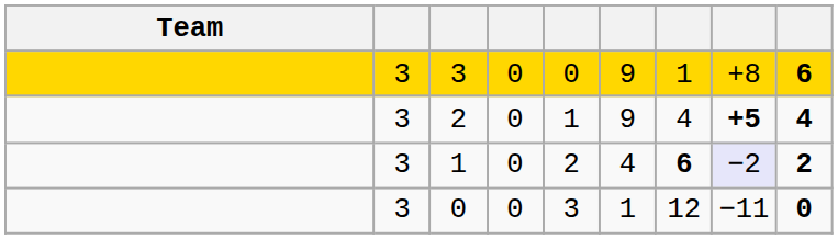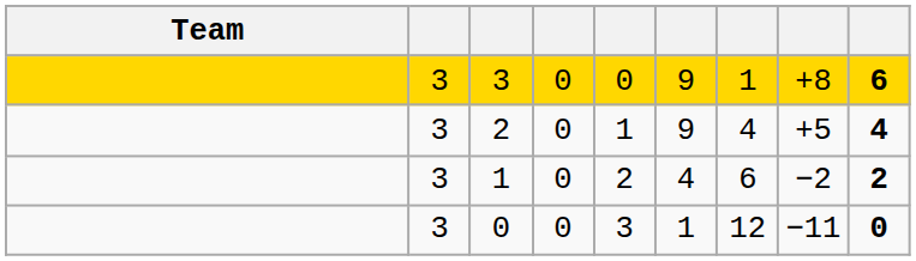row 3 | column 8: bold -> normal
row 4 | column 7: bold -> normal
row 4 | column 8: lavender background -> no background
